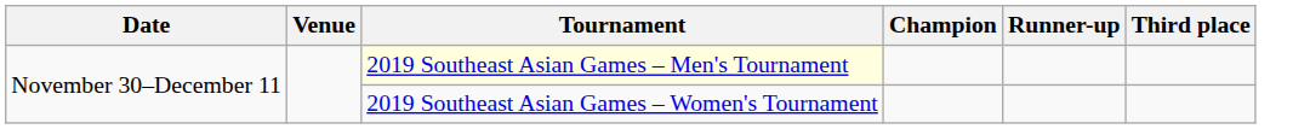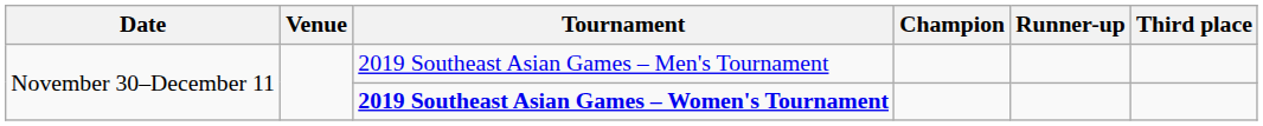2019 Southeast Asian Games – Men's Tournament | Tournament: lightyellow background -> no background
2019 Southeast Asian Games – Women's Tournament | Tournament: normal -> bold
